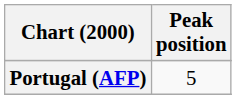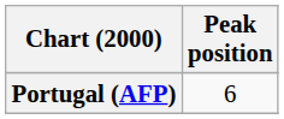Portugal (AFP) | Peak position: 5 -> 6
